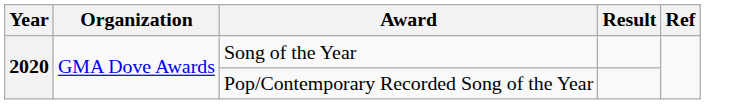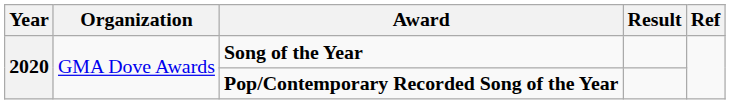Song of the Year | Award: normal -> bold
Pop/Contemporary Recorded Song of the Year | Award: normal -> bold
